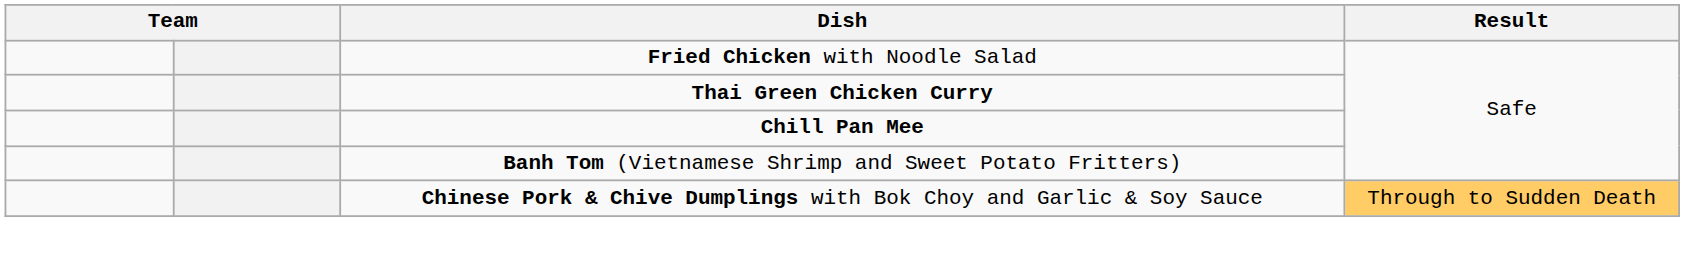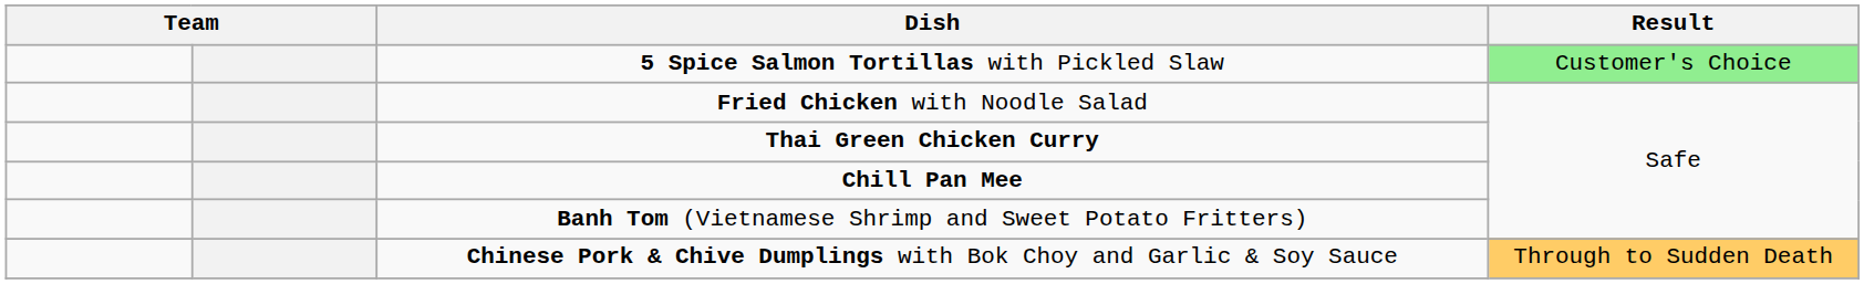+ row: 5 Spice Salmon Tortillas with Pickled Slaw | Customer's Choice
